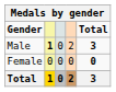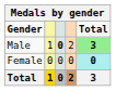Male | column 2: bold -> normal
Male | column 3: normal -> bold
Male | Total: no background -> lightgreen background
Female | Total: no background -> paleturquoise background
